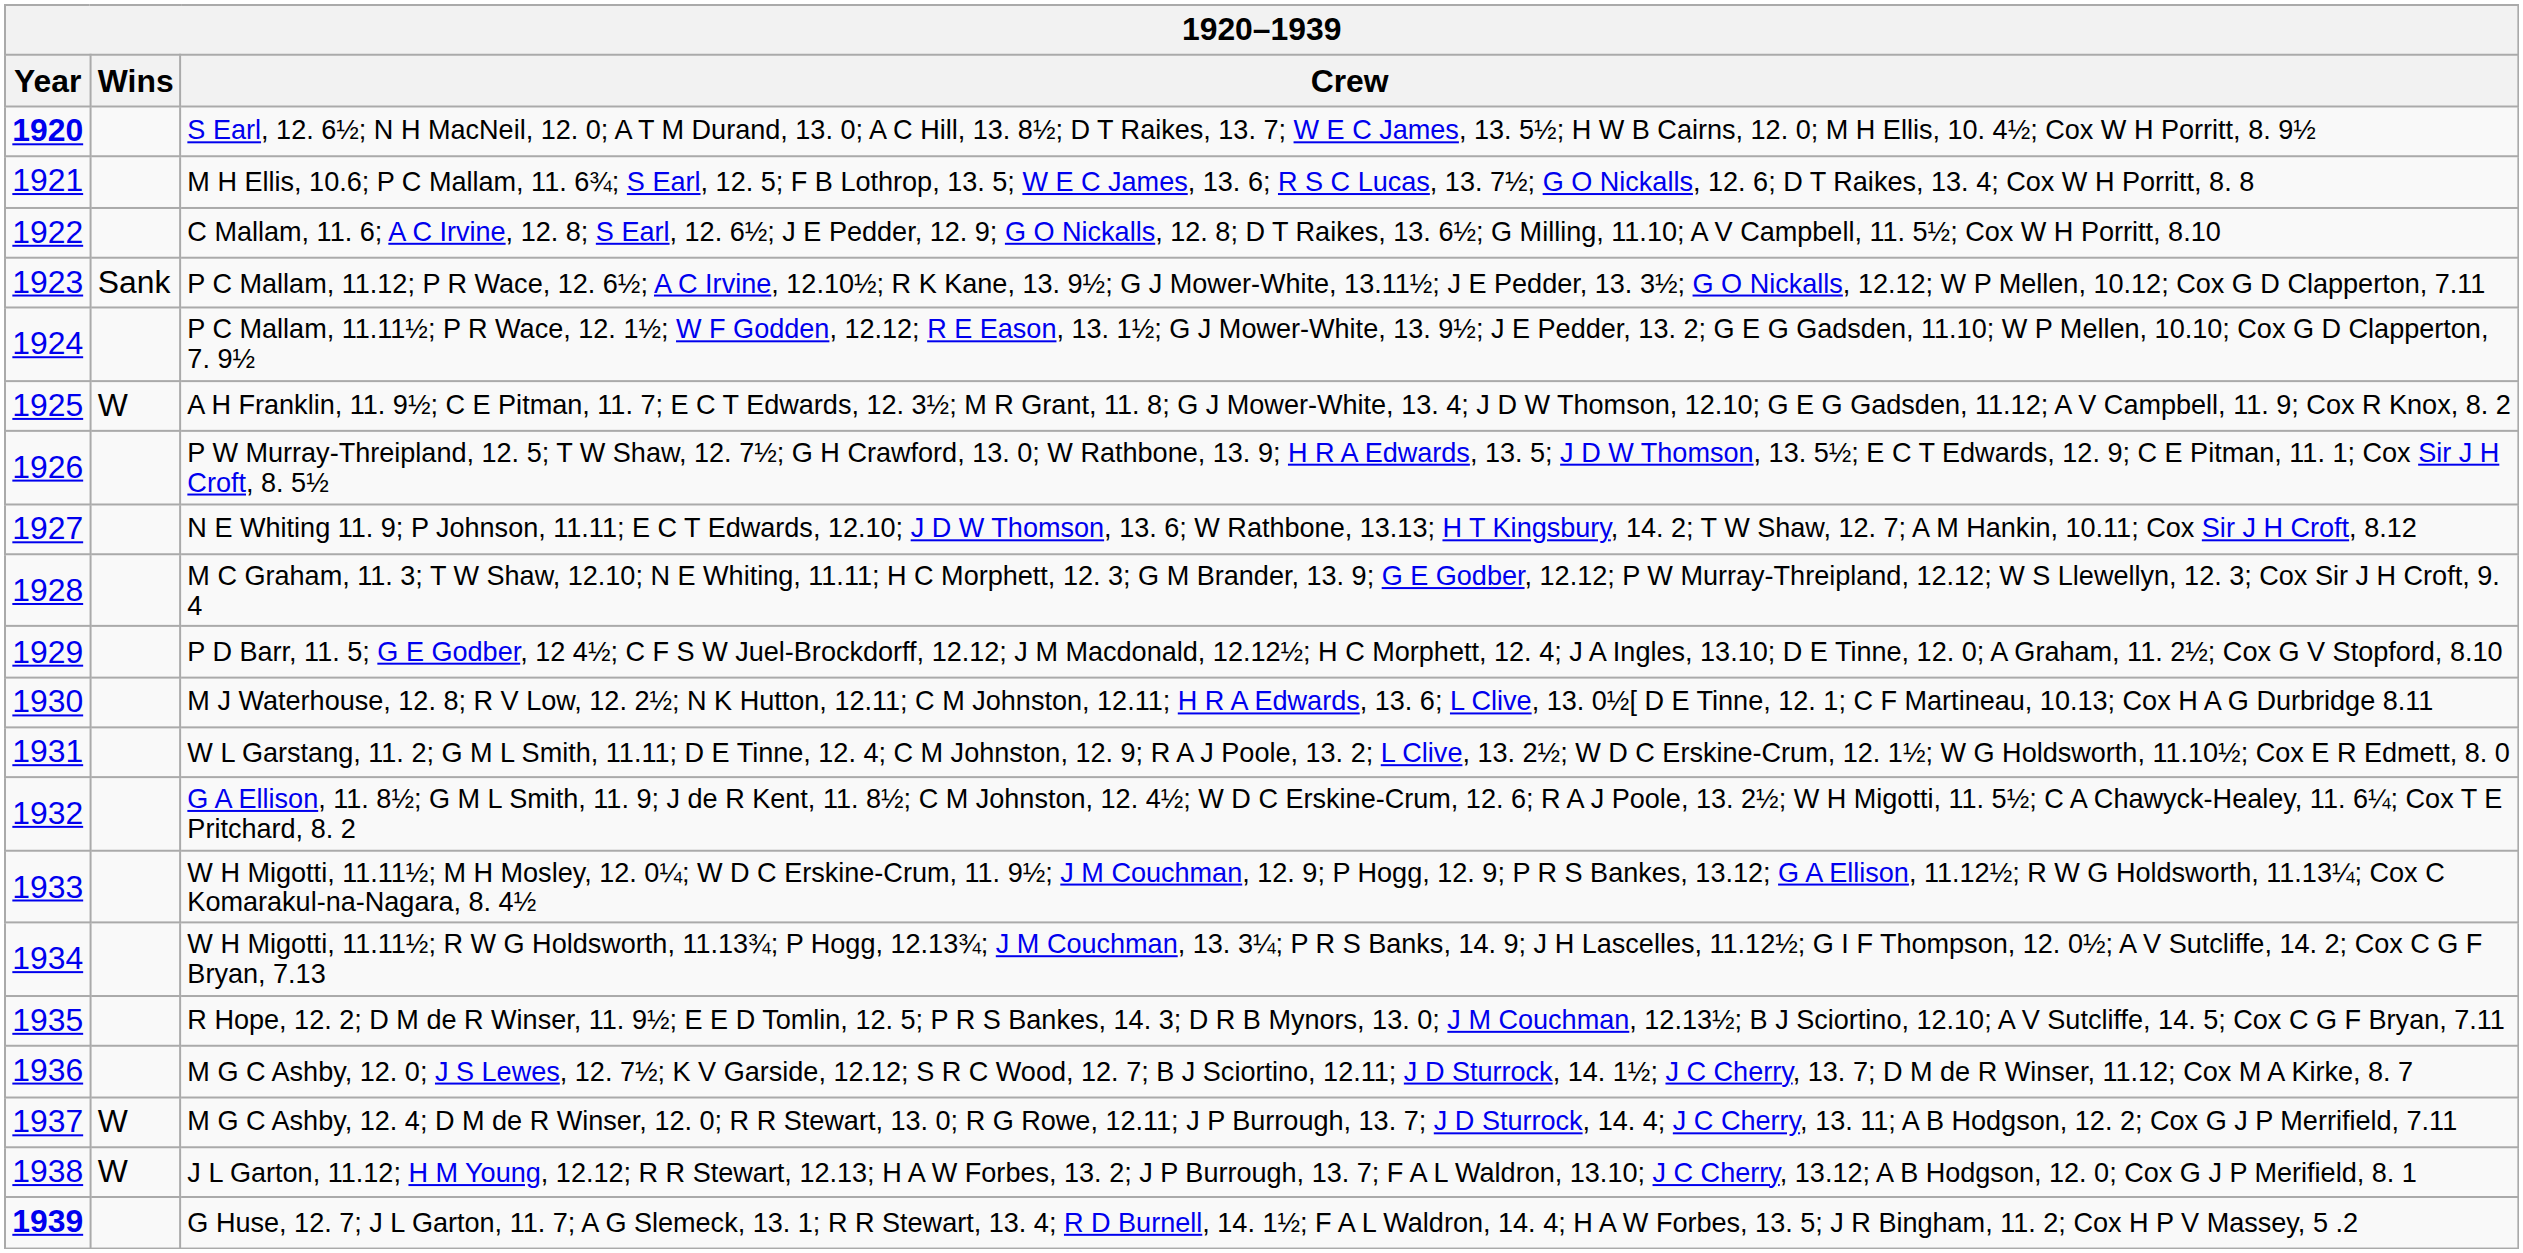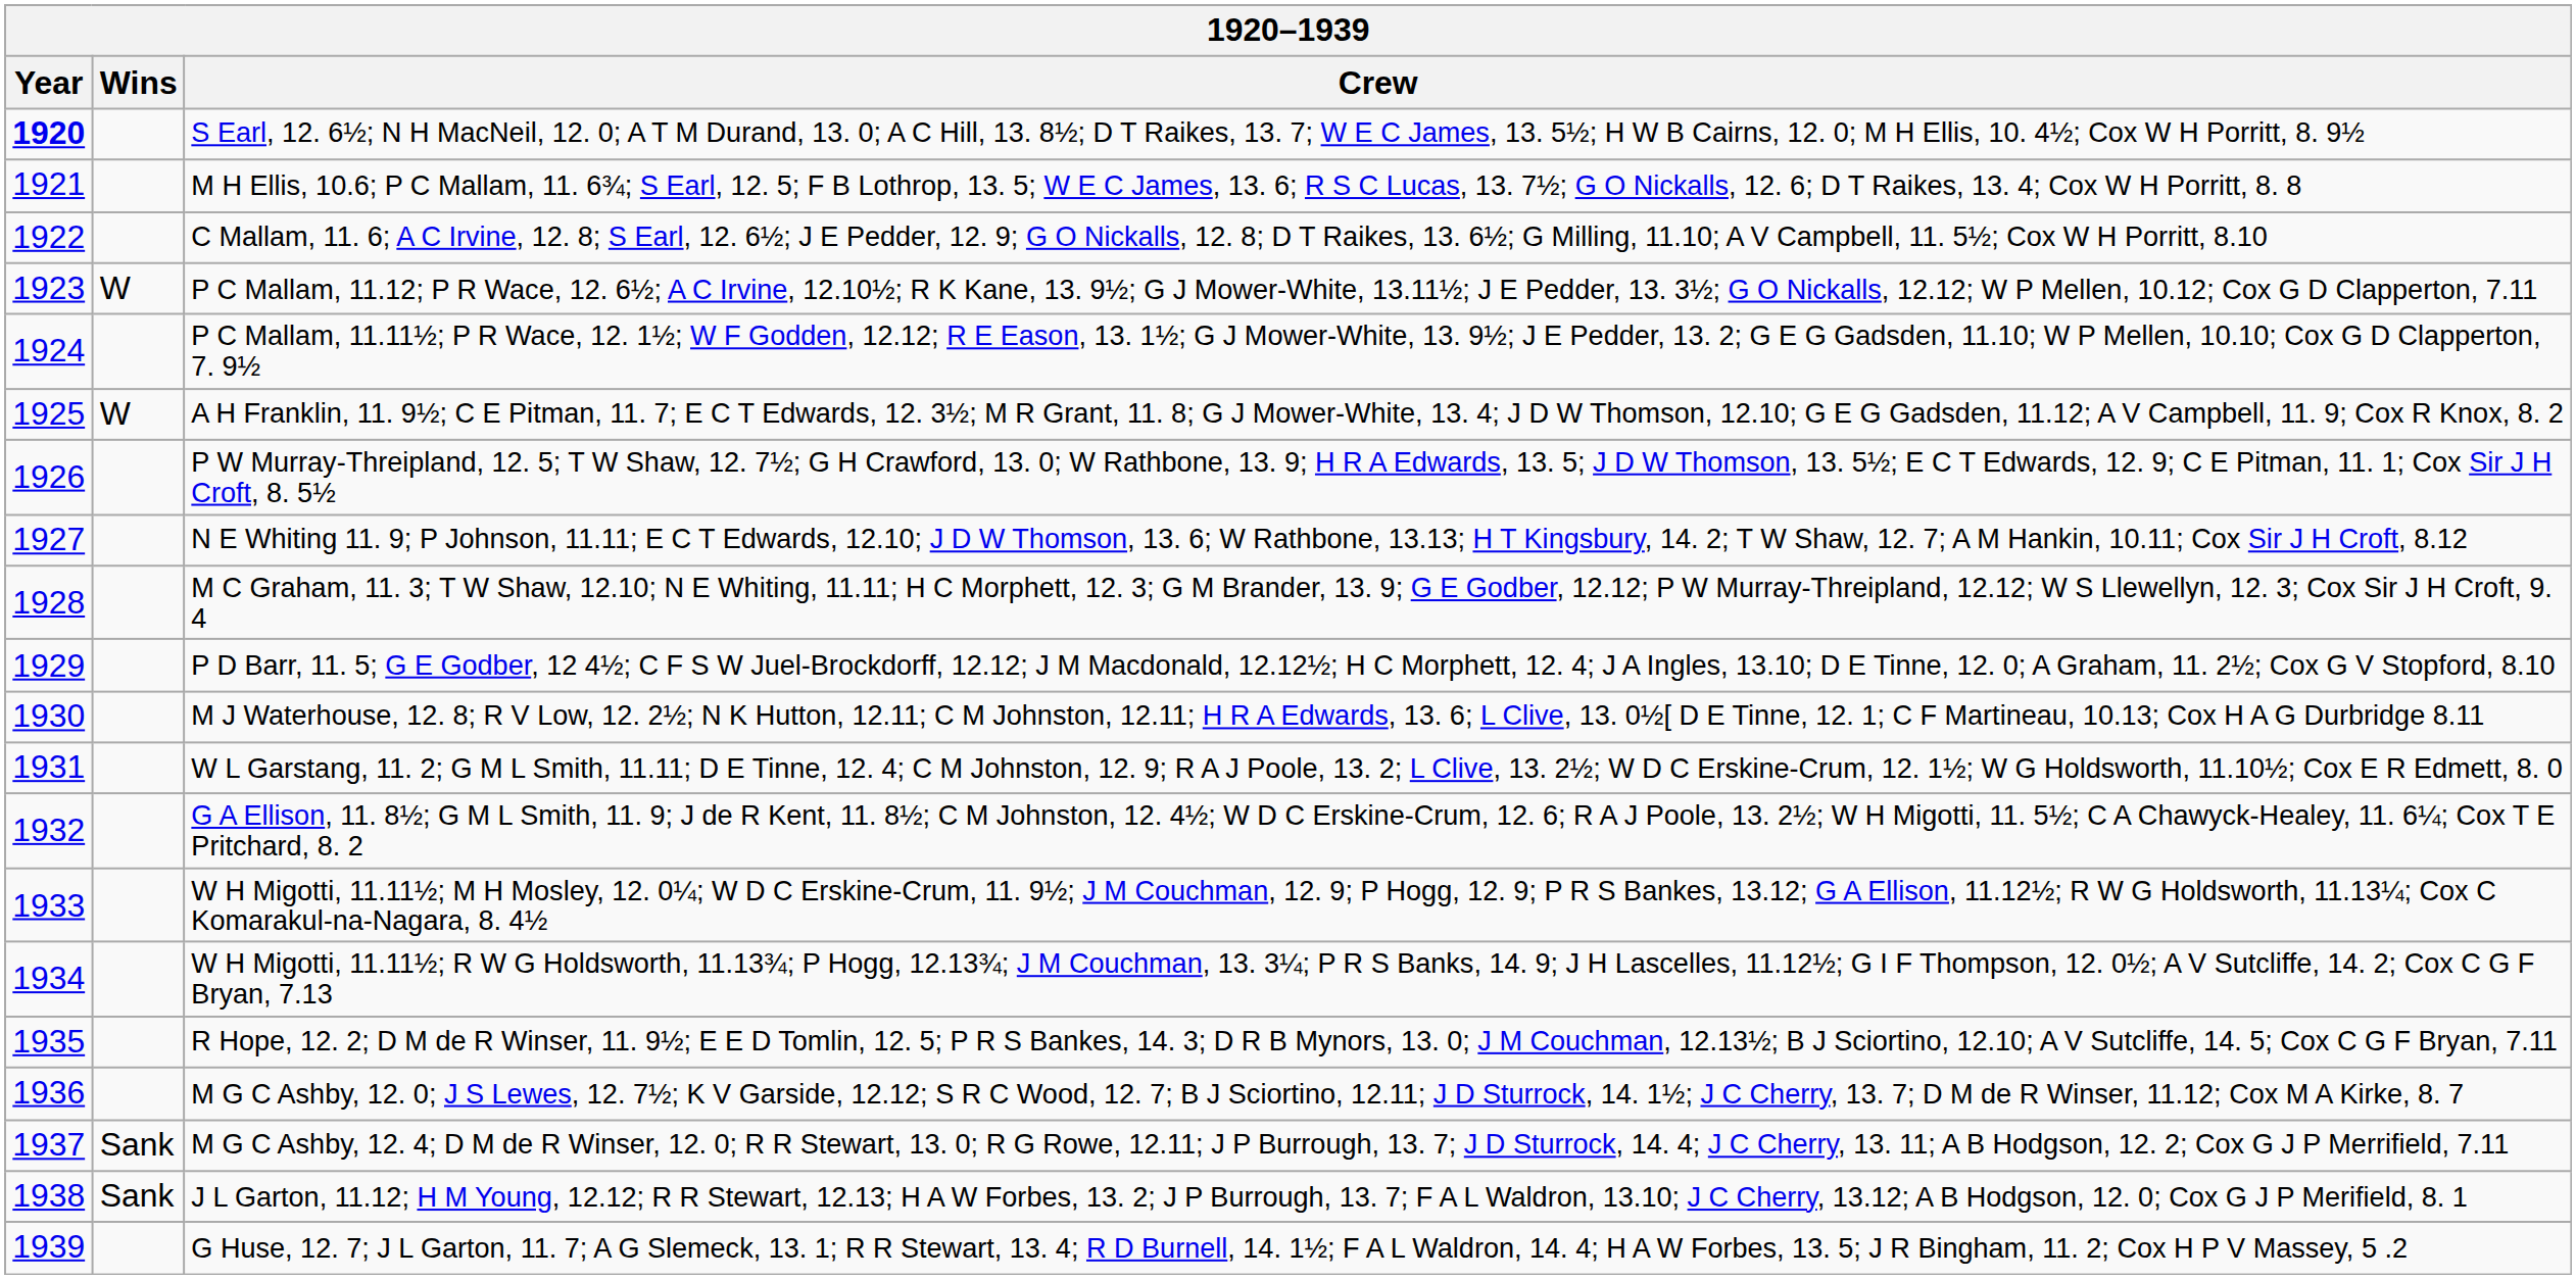row 6 | Wins: Sank -> W
row 20 | Wins: W -> Sank
row 21 | Wins: W -> Sank
row 22 | Year: bold -> normal
